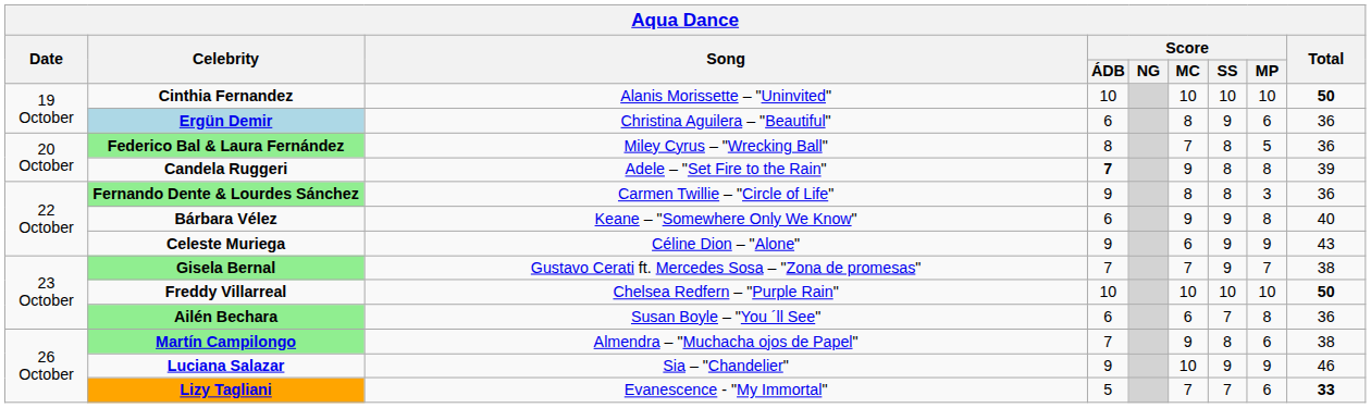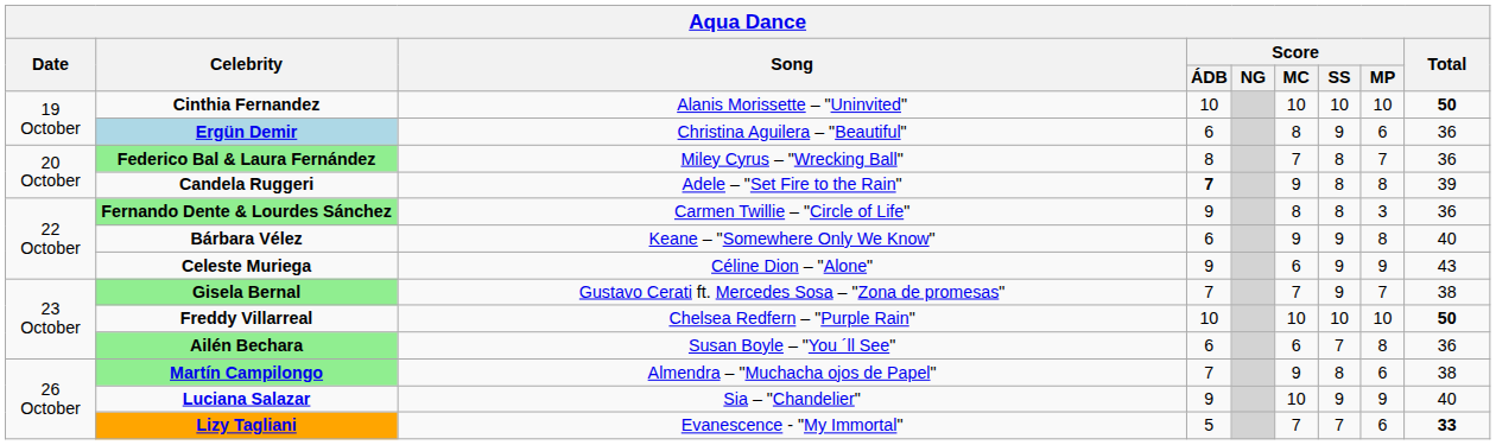Federico Bal & Laura Fernández | Score / MP: 5 -> 7
Luciana Salazar | Total: 46 -> 40
